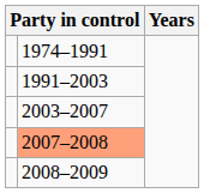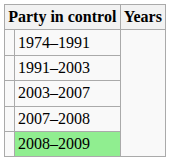2007–2008 | column 2: lightsalmon background -> no background
2008–2009 | column 2: no background -> lightgreen background
